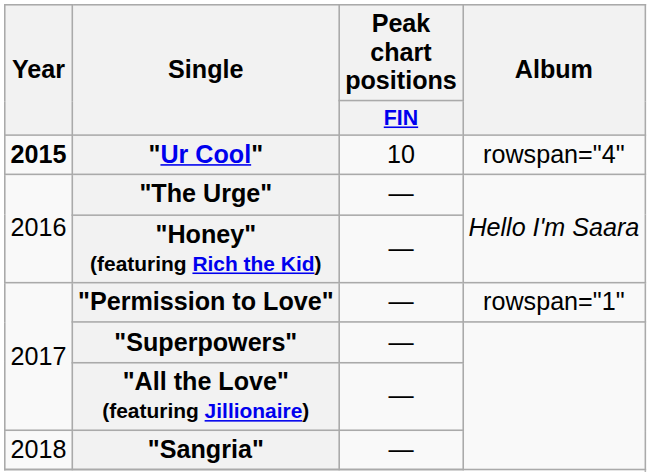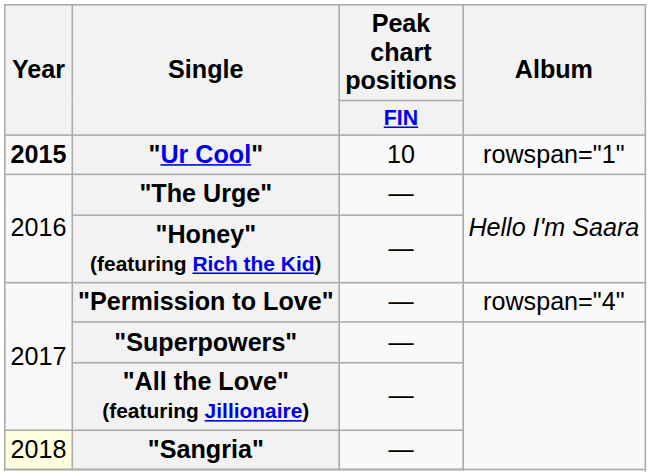"Ur Cool" | Album: rowspan="4" -> rowspan="1"
"Permission to Love" | Album: rowspan="1" -> rowspan="4"
"Sangria" | Year: no background -> lightyellow background
